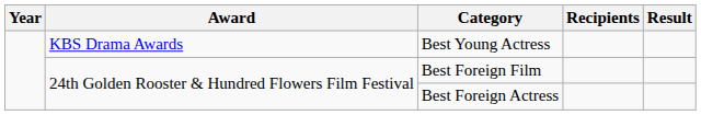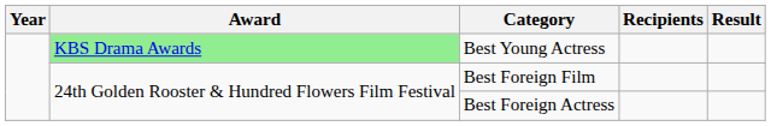Best Young Actress | Award: no background -> lightgreen background
